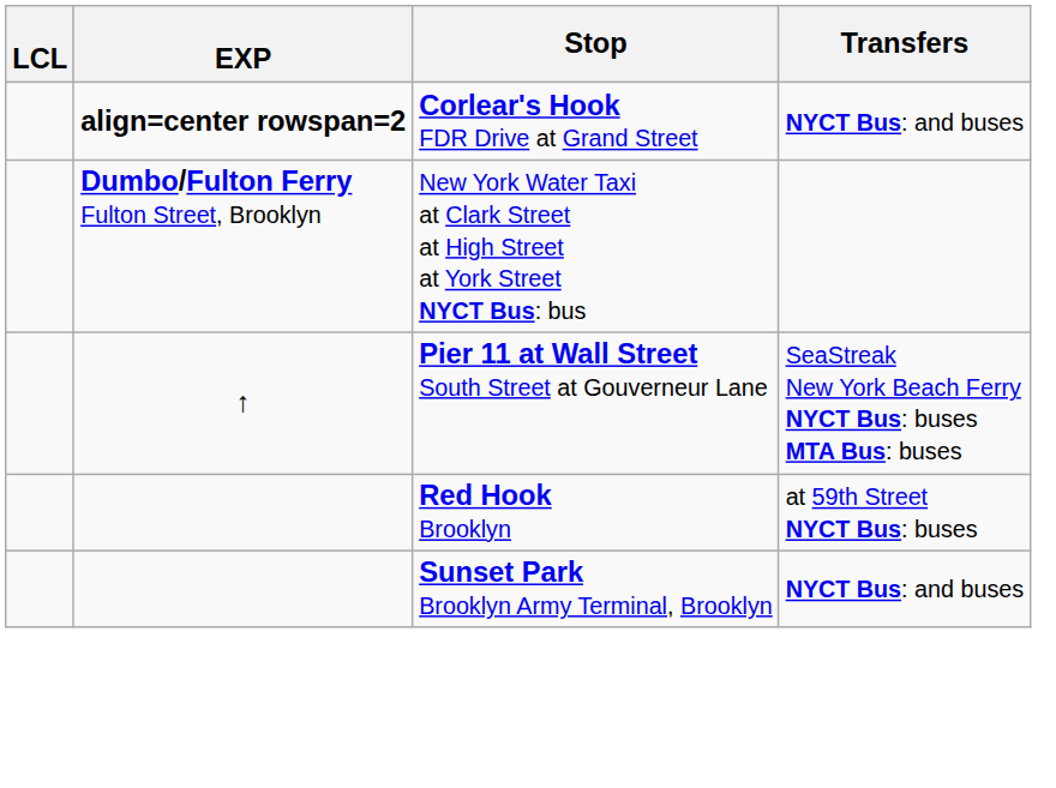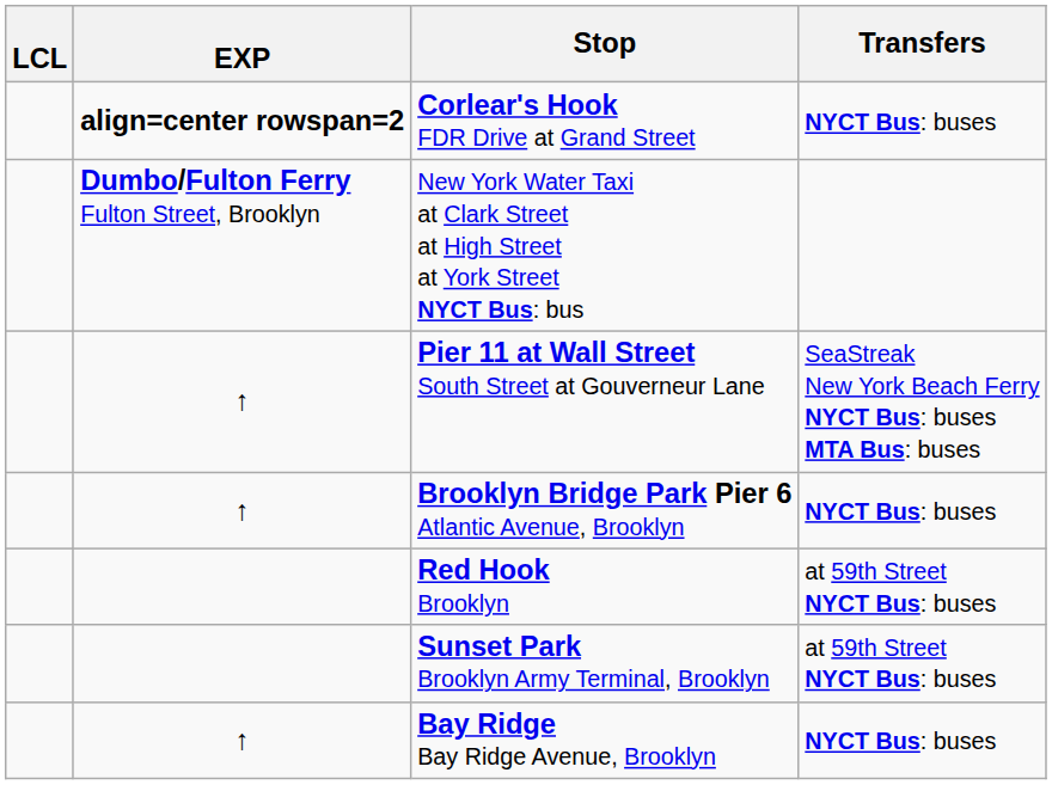Corlear's Hook FDR Drive at Grand Street | Transfers: NYCT Bus: and buses -> NYCT Bus: buses
+ row: ↑ | Brooklyn Bridge Park Pier 6 Atlantic Avenue, Brooklyn | NYCT Bus: buses
Sunset Park Brooklyn Army Terminal, Brooklyn | Transfers: NYCT Bus: and buses -> at 59th Street NYCT Bus: buses
+ row: ↑ | Bay Ridge Bay Ridge Avenue, Brooklyn | NYCT Bus: buses
